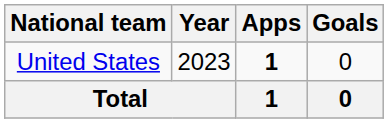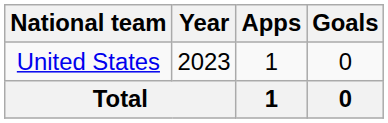United States | Apps: bold -> normal
